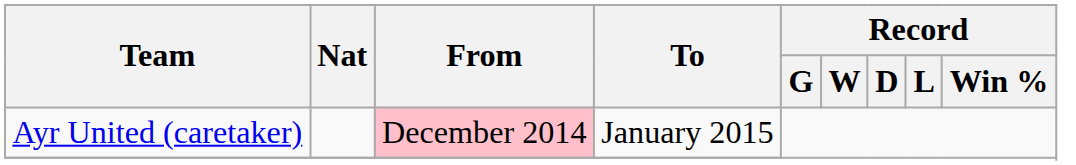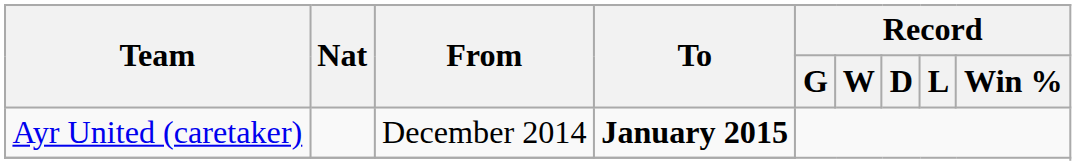Ayr United (caretaker) | From: pink background -> no background
Ayr United (caretaker) | To: normal -> bold
